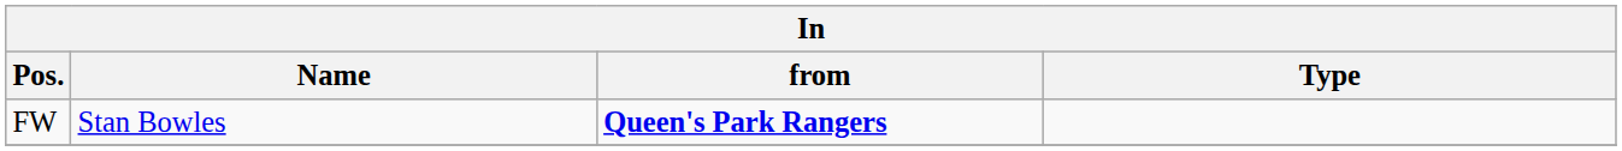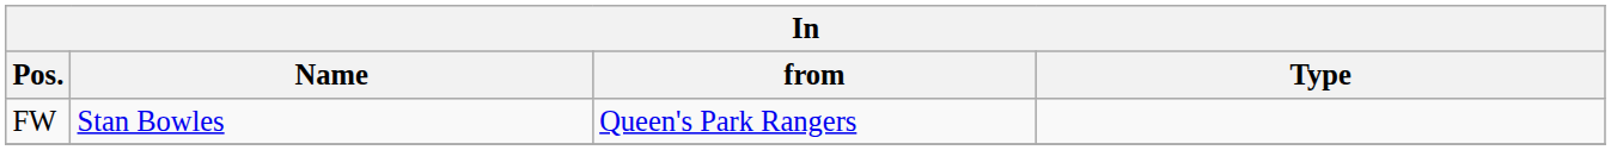FW | from: bold -> normal
